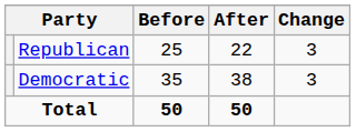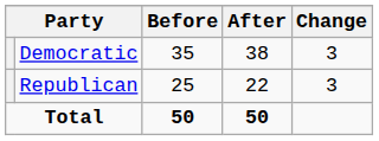rows swapped: Democratic <-> Republican
